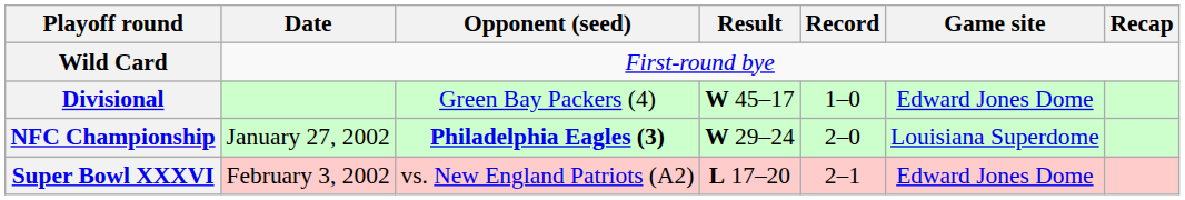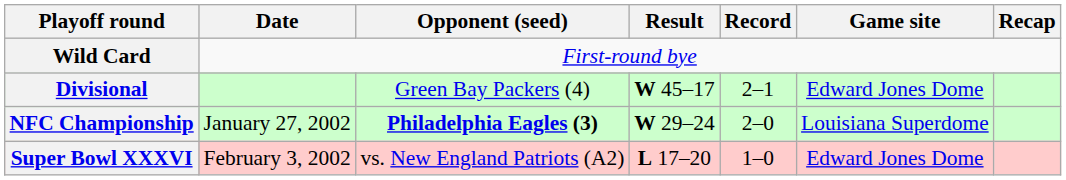Divisional | Record: 1–0 -> 2–1
Super Bowl XXXVI | Record: 2–1 -> 1–0
